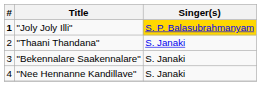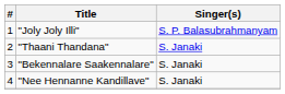"Joly Joly Illi" | #: bold -> normal
"Joly Joly Illi" | Singer(s): gold background -> no background
